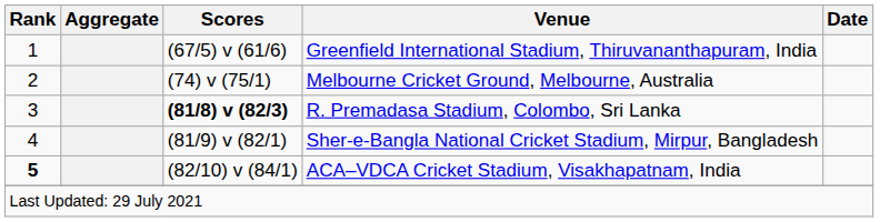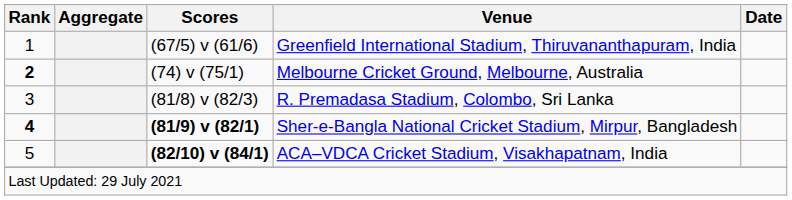Melbourne Cricket Ground, Melbourne, Australia | Rank: normal -> bold
R. Premadasa Stadium, Colombo, Sri Lanka | Scores: bold -> normal
Sher-e-Bangla National Cricket Stadium, Mirpur, Bangladesh | Rank: normal -> bold
Sher-e-Bangla National Cricket Stadium, Mirpur, Bangladesh | Scores: normal -> bold
ACA–VDCA Cricket Stadium, Visakhapatnam, India | Rank: bold -> normal
ACA–VDCA Cricket Stadium, Visakhapatnam, India | Scores: normal -> bold
